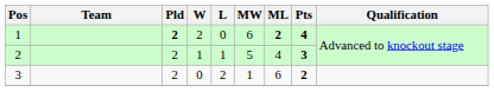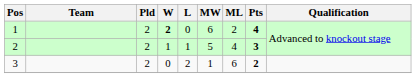row 2 | Pld: bold -> normal
row 2 | W: normal -> bold
row 2 | ML: bold -> normal
